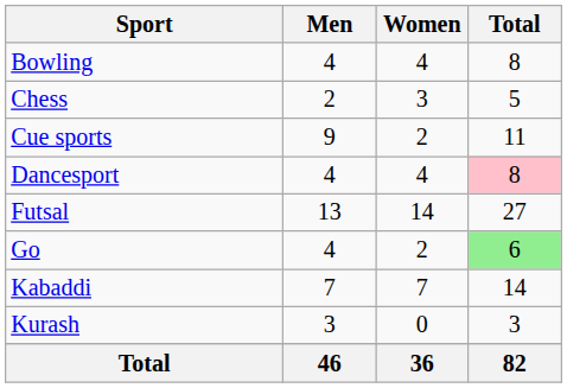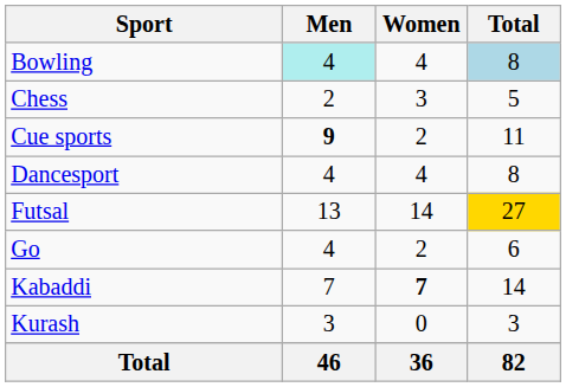Bowling | Men: no background -> paleturquoise background
Bowling | Total: no background -> lightblue background
Cue sports | Men: normal -> bold
Dancesport | Total: pink background -> no background
Futsal | Total: no background -> gold background
Go | Total: lightgreen background -> no background
Kabaddi | Women: normal -> bold
